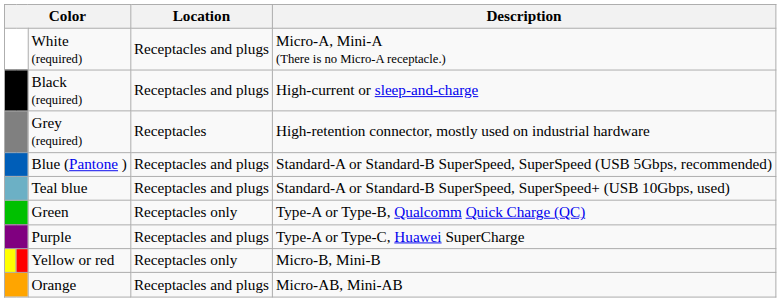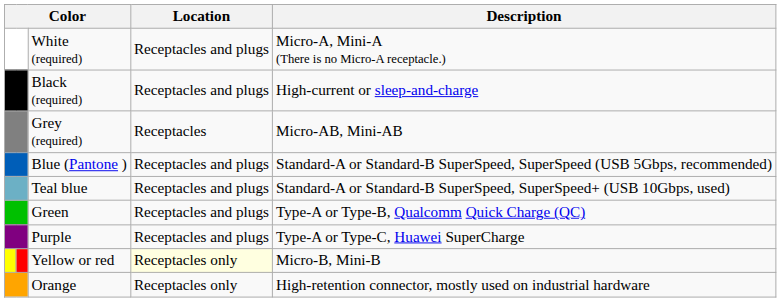row 4 | Description: High-retention connector, mostly used on industrial hardware -> Micro‑AB, Mini‑AB
row 7 | Location: Receptacles only -> Receptacles and plugs
row 9 | Location: no background -> lightyellow background
row 10 | Location: Receptacles and plugs -> Receptacles only
row 10 | Description: Micro‑AB, Mini‑AB -> High-retention connector, mostly used on industrial hardware
